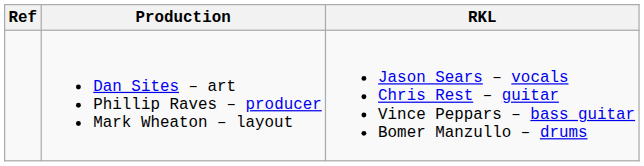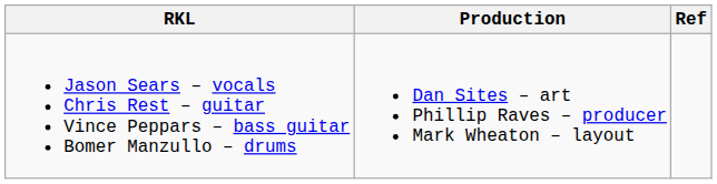columns swapped: RKL <-> Ref
